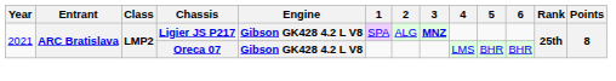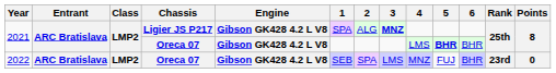2021 / Oreca 07 | 5: normal -> bold
+ row: 2022 | ARC Bratislava | LMP2 | Oreca 07 | Gibson GK428 4.2 L V8 | SEB | SPA | LMS | MNZ | FUJ | BHR | 23rd | 0
